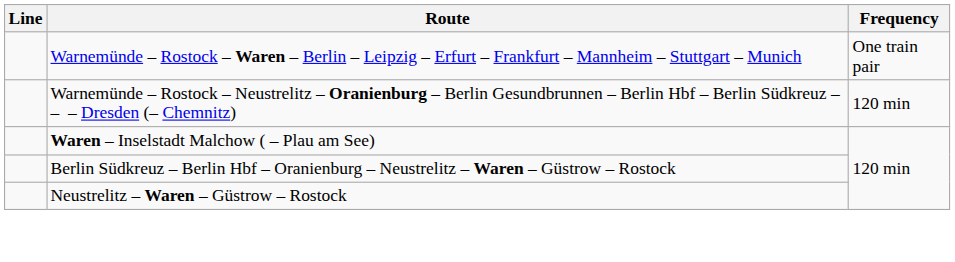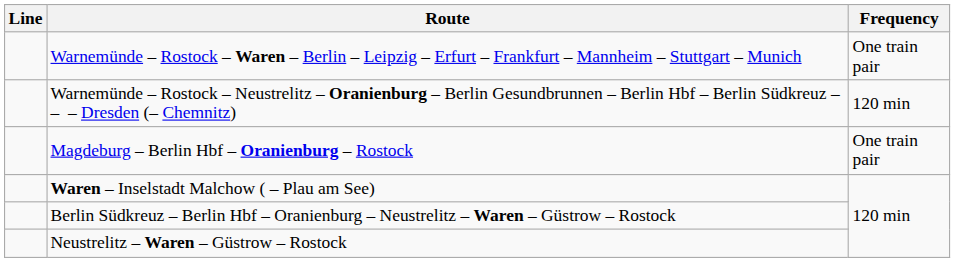+ row: Magdeburg – Berlin Hbf – Oranienburg – Rostock | One train pair
